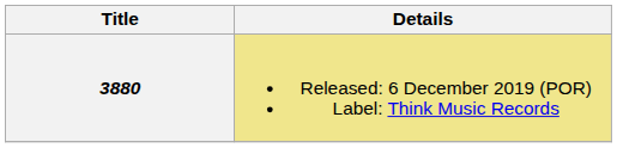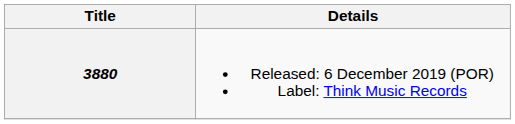3880 | Details: khaki background -> no background
